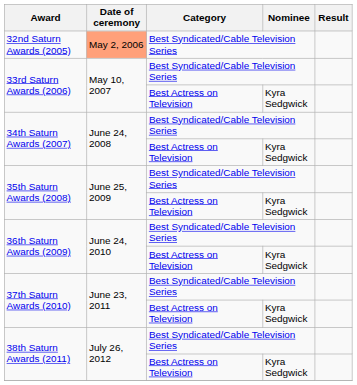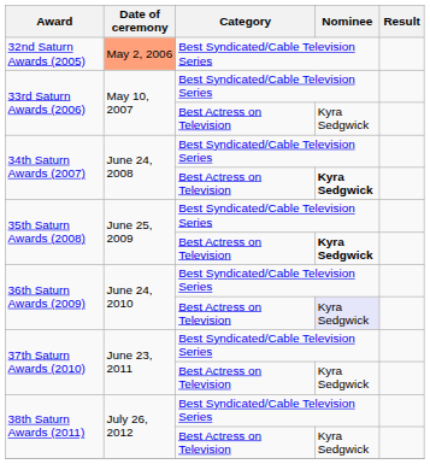34th Saturn Awards (2007) / Best Actress on Television | Nominee: normal -> bold
35th Saturn Awards (2008) / Best Actress on Television | Nominee: normal -> bold
36th Saturn Awards (2009) / Best Actress on Television | Nominee: no background -> lavender background
